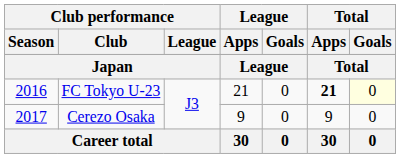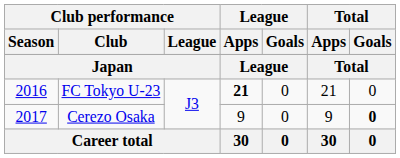FC Tokyo U-23 | League / Apps: normal -> bold
FC Tokyo U-23 | Total / Apps: bold -> normal
FC Tokyo U-23 | Total / Goals: lightyellow background -> no background
Cerezo Osaka | Total / Goals: normal -> bold
